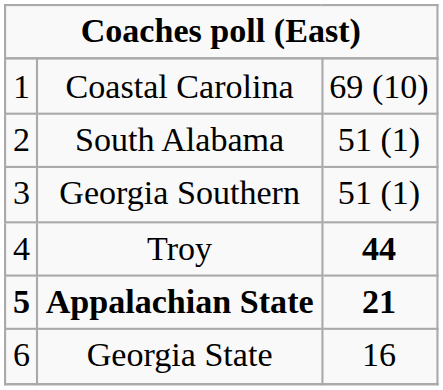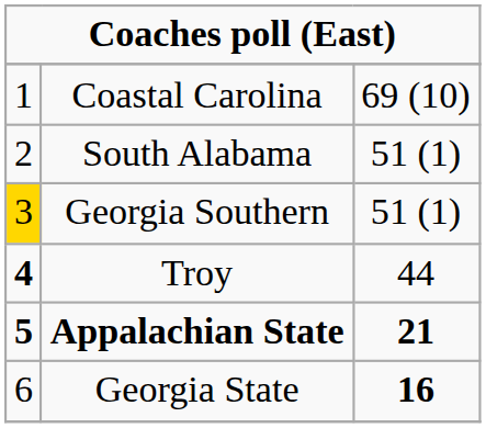Georgia Southern | column 1: no background -> gold background
Troy | column 1: normal -> bold
Troy | column 3: bold -> normal
Georgia State | column 3: normal -> bold
